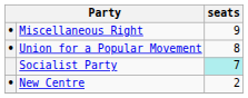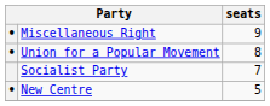Socialist Party | seats: paleturquoise background -> no background
New Centre | seats: 2 -> 5
